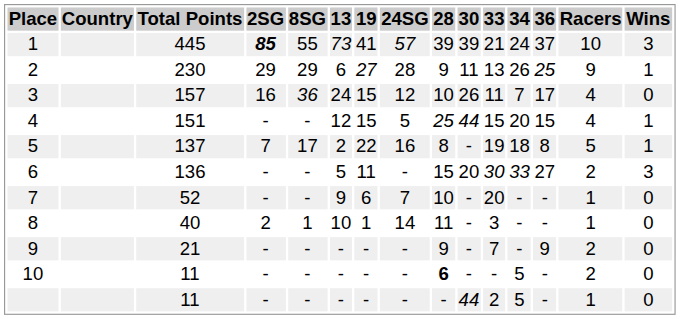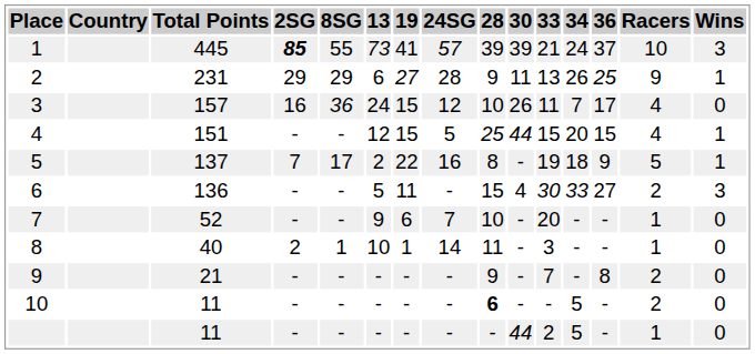row 3 | Total Points: 230 -> 231
row 6 | 36: 8 -> 9
row 7 | 30: 20 -> 4
row 10 | 36: 9 -> 8
